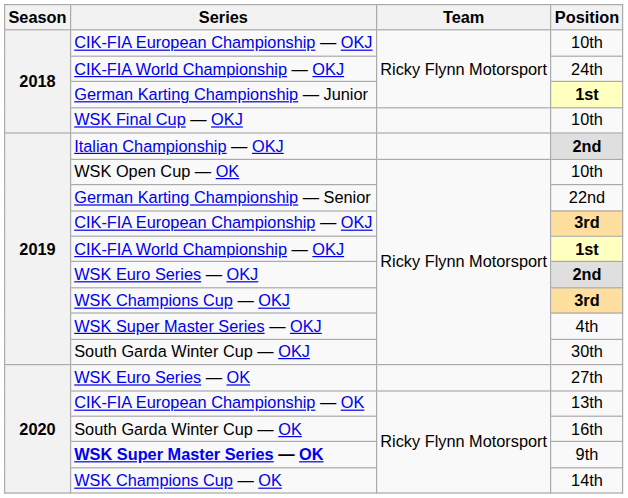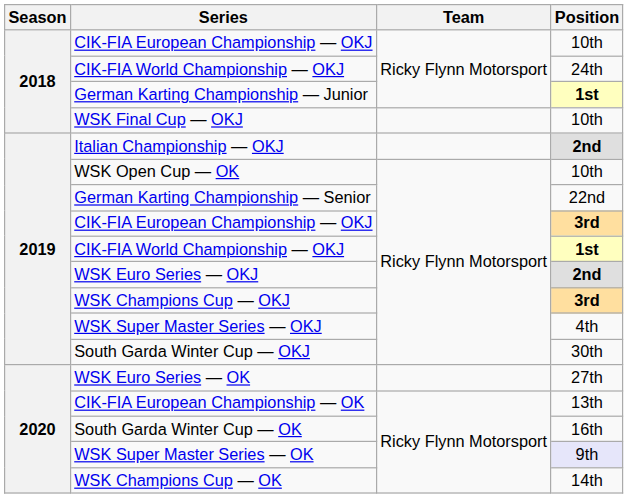WSK Super Master Series — OK | Series: bold -> normal
WSK Super Master Series — OK | Position: no background -> lavender background
